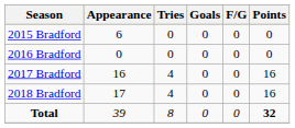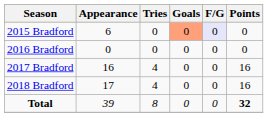2015 Bradford | Goals: no background -> lightsalmon background
2015 Bradford | F/G: no background -> lavender background
